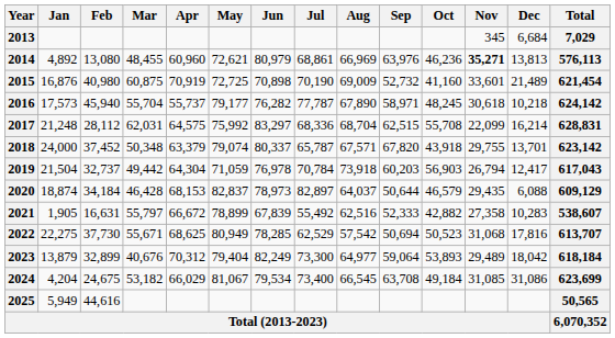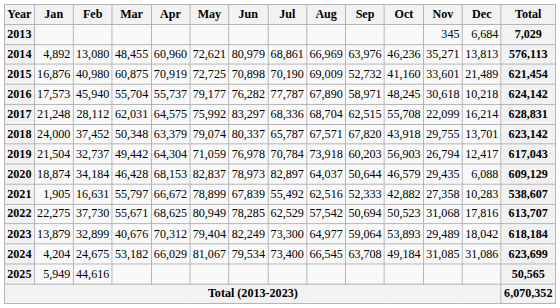2014 | Nov: bold -> normal
